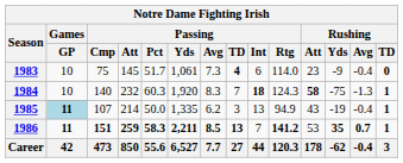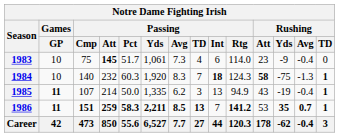1983 | Passing / Att: normal -> bold
1983 | Passing / TD: bold -> normal
1983 | Rushing / TD: bold -> normal
1985 | Games / GP: lightblue background -> no background
